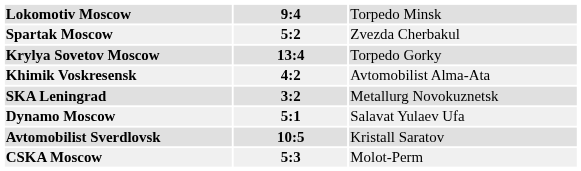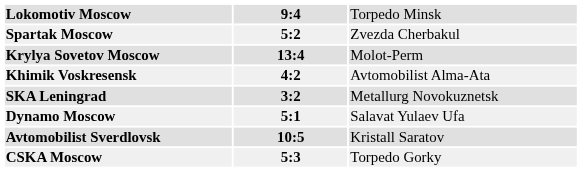Krylya Sovetov Moscow | column 3: Torpedo Gorky -> Molot-Perm
CSKA Moscow | column 3: Molot-Perm -> Torpedo Gorky
